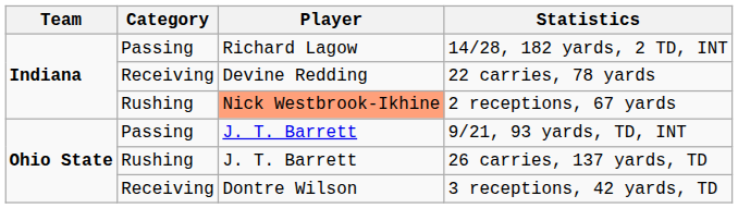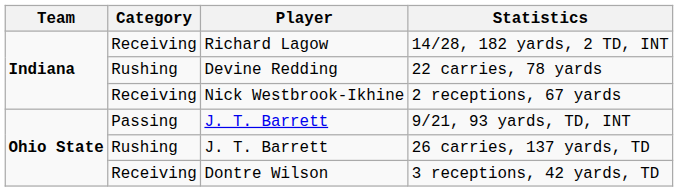14/28, 182 yards, 2 TD, INT | Category: Passing -> Receiving
22 carries, 78 yards | Category: Receiving -> Rushing
2 receptions, 67 yards | Category: Rushing -> Receiving
2 receptions, 67 yards | Player: lightsalmon background -> no background
